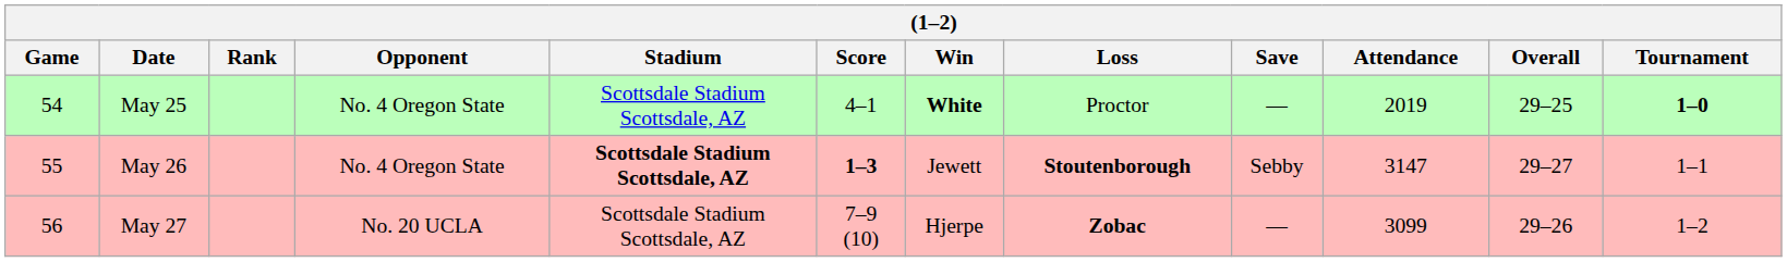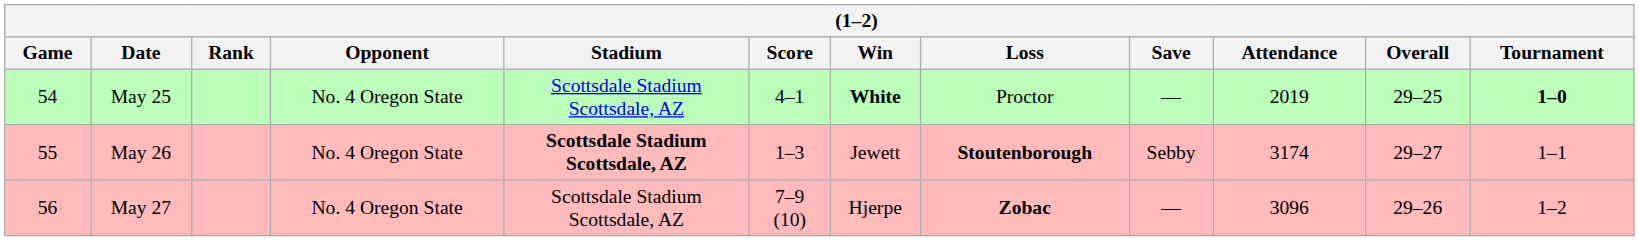May 26 | Score: bold -> normal
May 26 | Attendance: 3147 -> 3174
May 27 | Opponent: No. 20 UCLA -> No. 4 Oregon State
May 27 | Attendance: 3099 -> 3096
